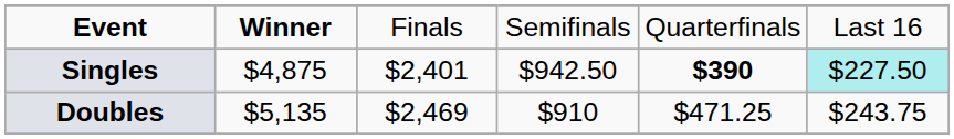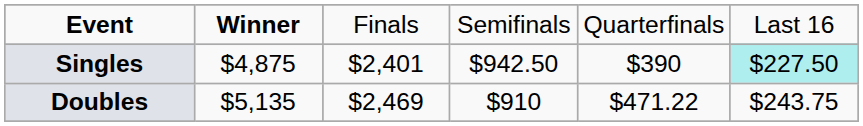Singles | column 5: bold -> normal
Doubles | column 5: $471.25 -> $471.22
